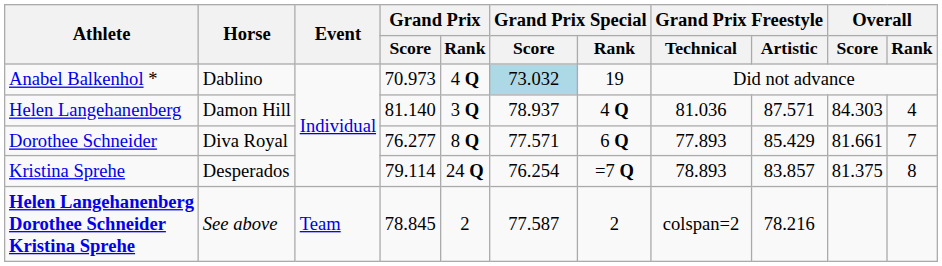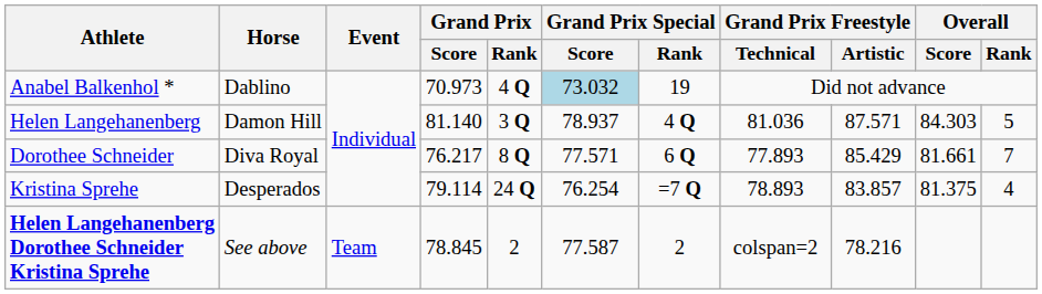Helen Langehanenberg | Overall / Rank: 4 -> 5
Dorothee Schneider | Grand Prix / Score: 76.277 -> 76.217
Kristina Sprehe | Overall / Rank: 8 -> 4
